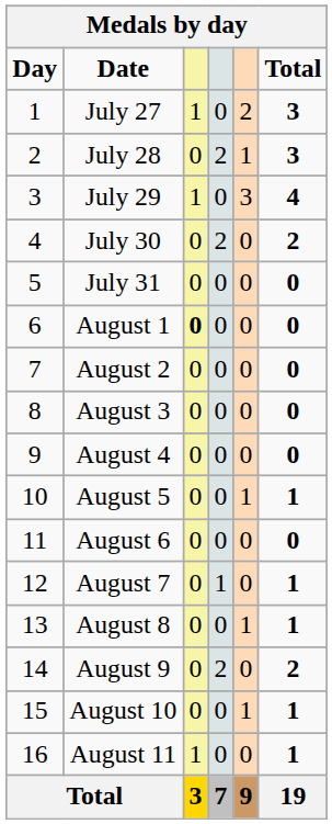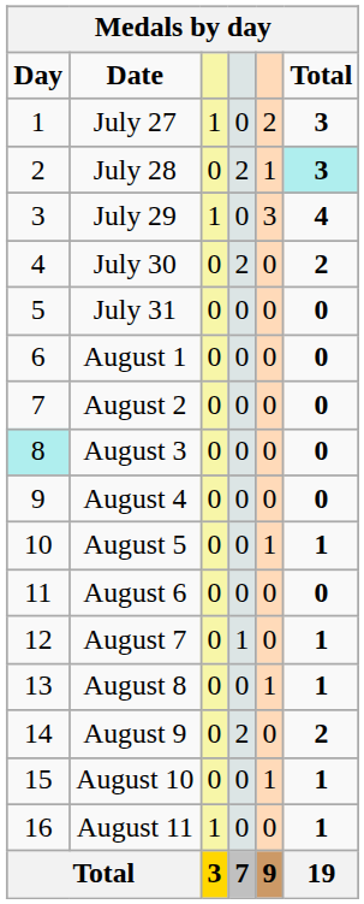July 28 | Total: no background -> paleturquoise background
August 1 | column 3: bold -> normal
August 3 | Day: no background -> paleturquoise background
